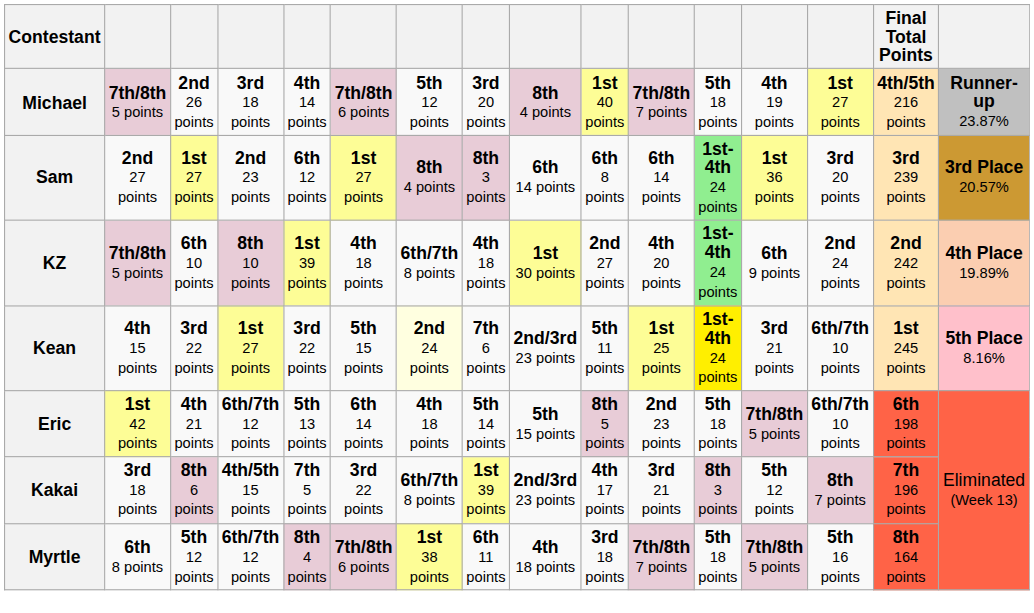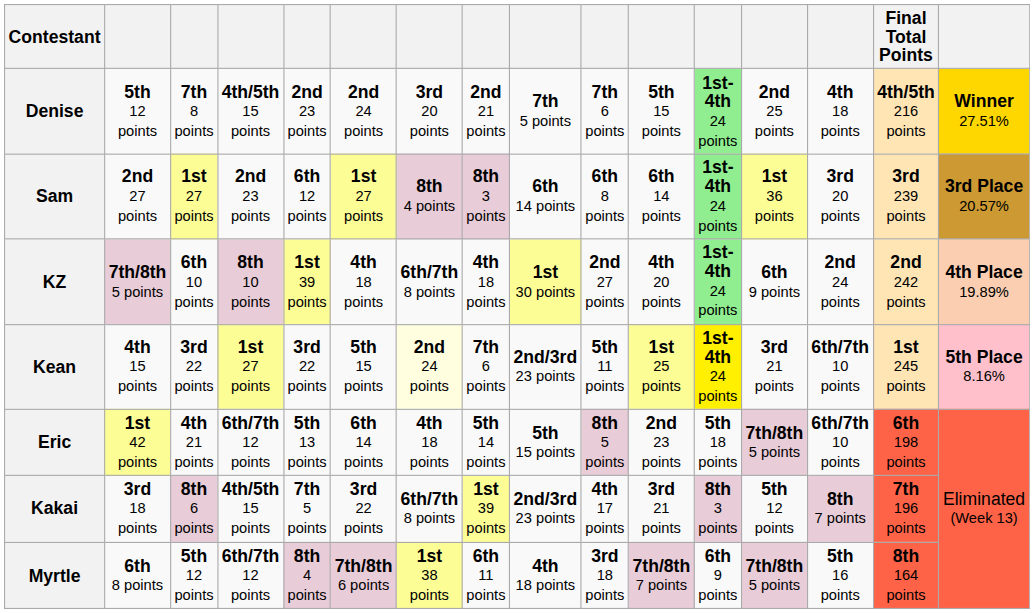+ row: Denise | 5th 12 points | 7th 8 points | 4th/5th 15 points | 2nd 23 points | 2nd 24 points | 3rd 20 points | 2nd 21 points | 7th 5 points | 7th 6 points | 5th 15 points | 1st-4th 24 points | 2nd 25 points | 4th 18 points | 4th/5th 216 points | Winner 27.51%
- row: Michael | 7th/8th 5 points | 2nd 26 points | 3rd 18 points | 4th 14 points | 7th/8th 6 points | 5th 12 points | 3rd 20 points | 8th 4 points | 1st 40 points | 7th/8th 7 points | 5th 18 points | 4th 19 points | 1st 27 points | 4th/5th 216 points | Runner-up 23.87%
Myrtle | column 12: 5th 18 points -> 6th 9 points
